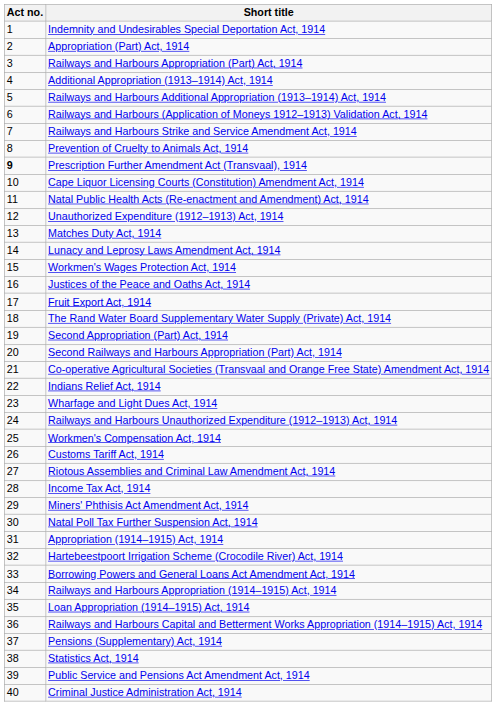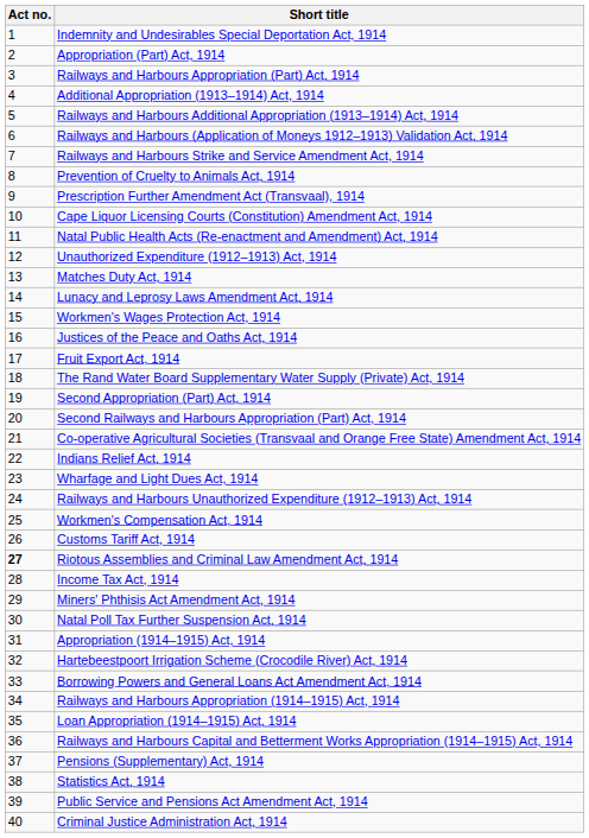Prescription Further Amendment Act (Transvaal), 1914 | Act no.: bold -> normal
Riotous Assemblies and Criminal Law Amendment Act, 1914 | Act no.: normal -> bold
